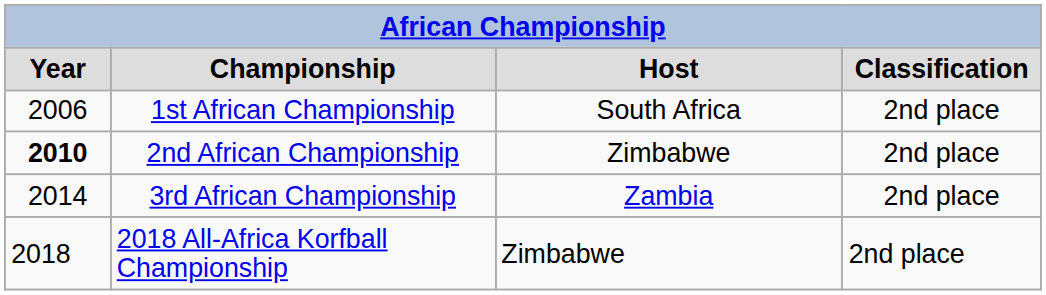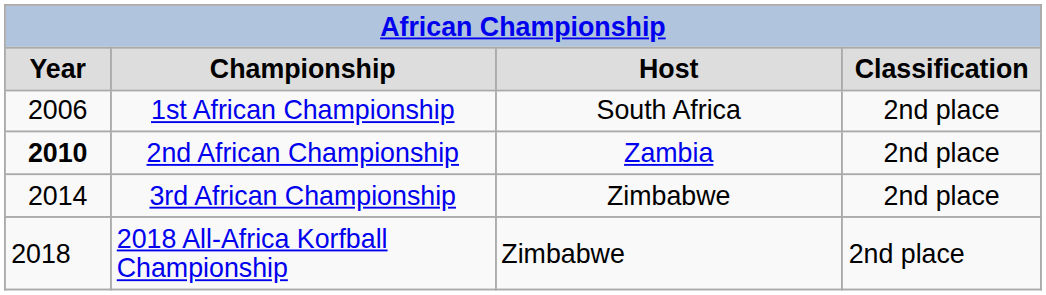2nd African Championship | column 3: Zimbabwe -> Zambia
3rd African Championship | column 3: Zambia -> Zimbabwe
